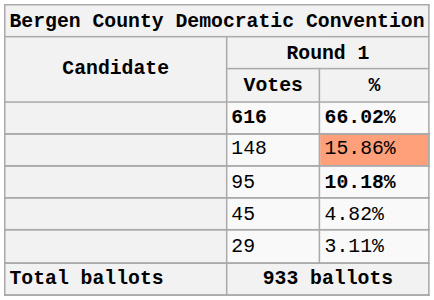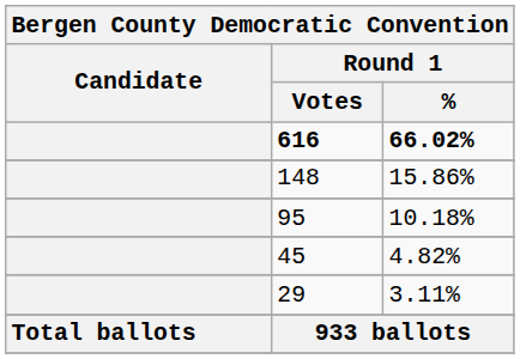148 | Round 1 / %: lightsalmon background -> no background
95 | Round 1 / %: bold -> normal
